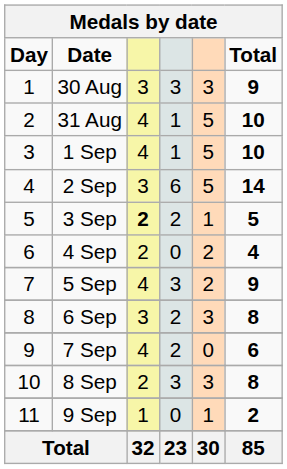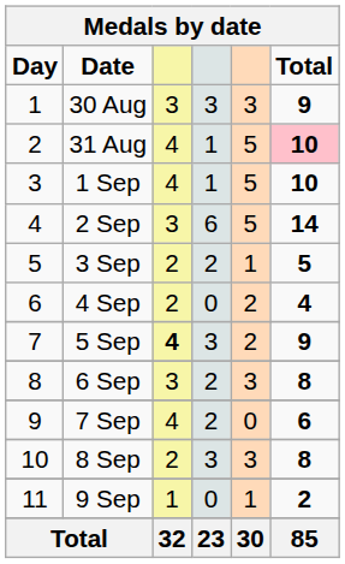31 Aug | Total: no background -> pink background
3 Sep | column 3: bold -> normal
5 Sep | column 3: normal -> bold
